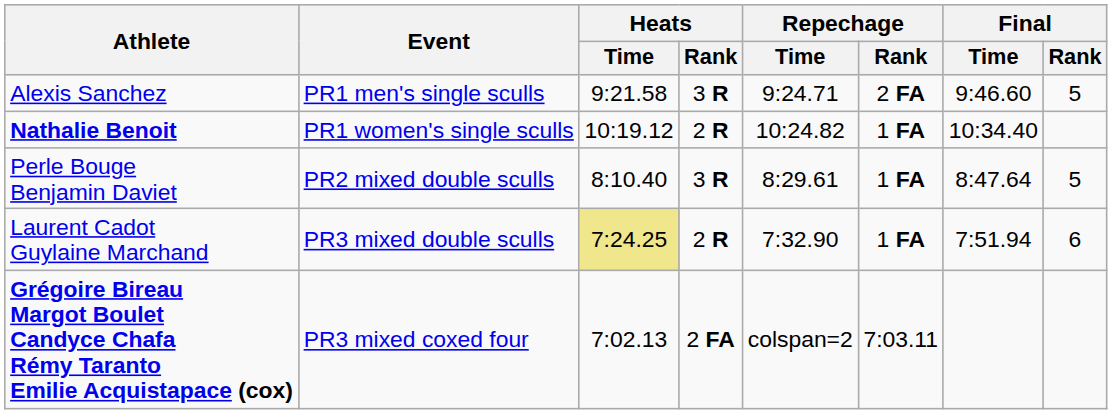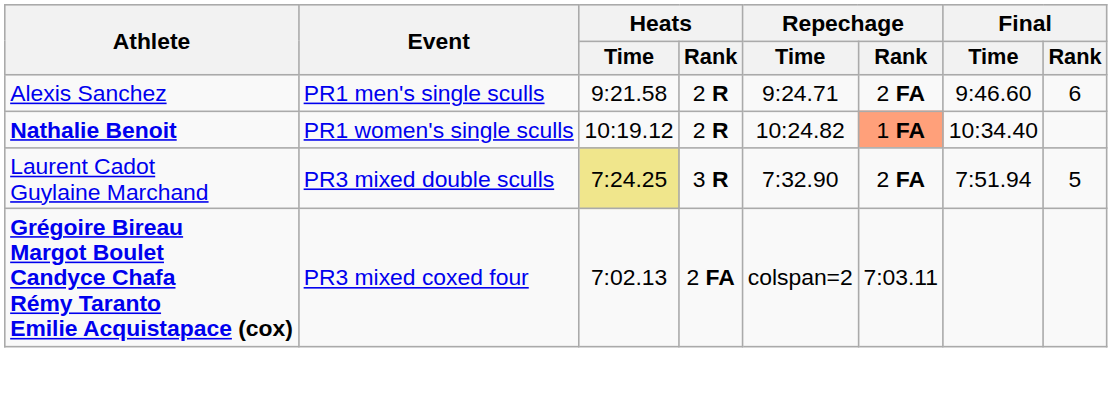Alexis Sanchez | Heats / Rank: 3 R -> 2 R
Alexis Sanchez | Final / Rank: 5 -> 6
Nathalie Benoit | Repechage / Rank: no background -> lightsalmon background
- row: Perle Bouge Benjamin Daviet | PR2 mixed double sculls | 8:10.40 | 3 R | 8:29.61 | 1 FA | 8:47.64 | 5
Laurent Cadot Guylaine Marchand | Heats / Rank: 2 R -> 3 R
Laurent Cadot Guylaine Marchand | Repechage / Rank: 1 FA -> 2 FA
Laurent Cadot Guylaine Marchand | Final / Rank: 6 -> 5
